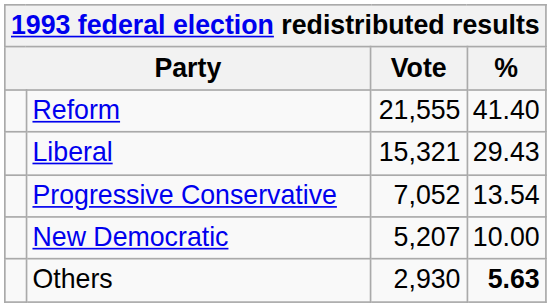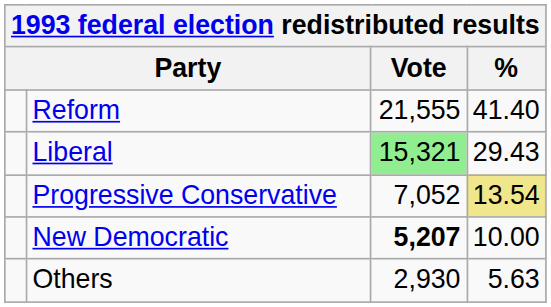Liberal | Vote: no background -> lightgreen background
Progressive Conservative | %: no background -> khaki background
New Democratic | Vote: normal -> bold
Others | %: bold -> normal
